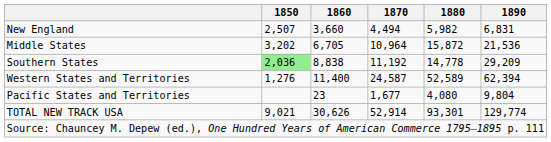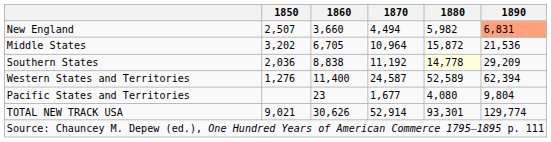New England | 1890: no background -> lightsalmon background
Southern States | 1850: lightgreen background -> no background
Southern States | 1880: no background -> lightyellow background
